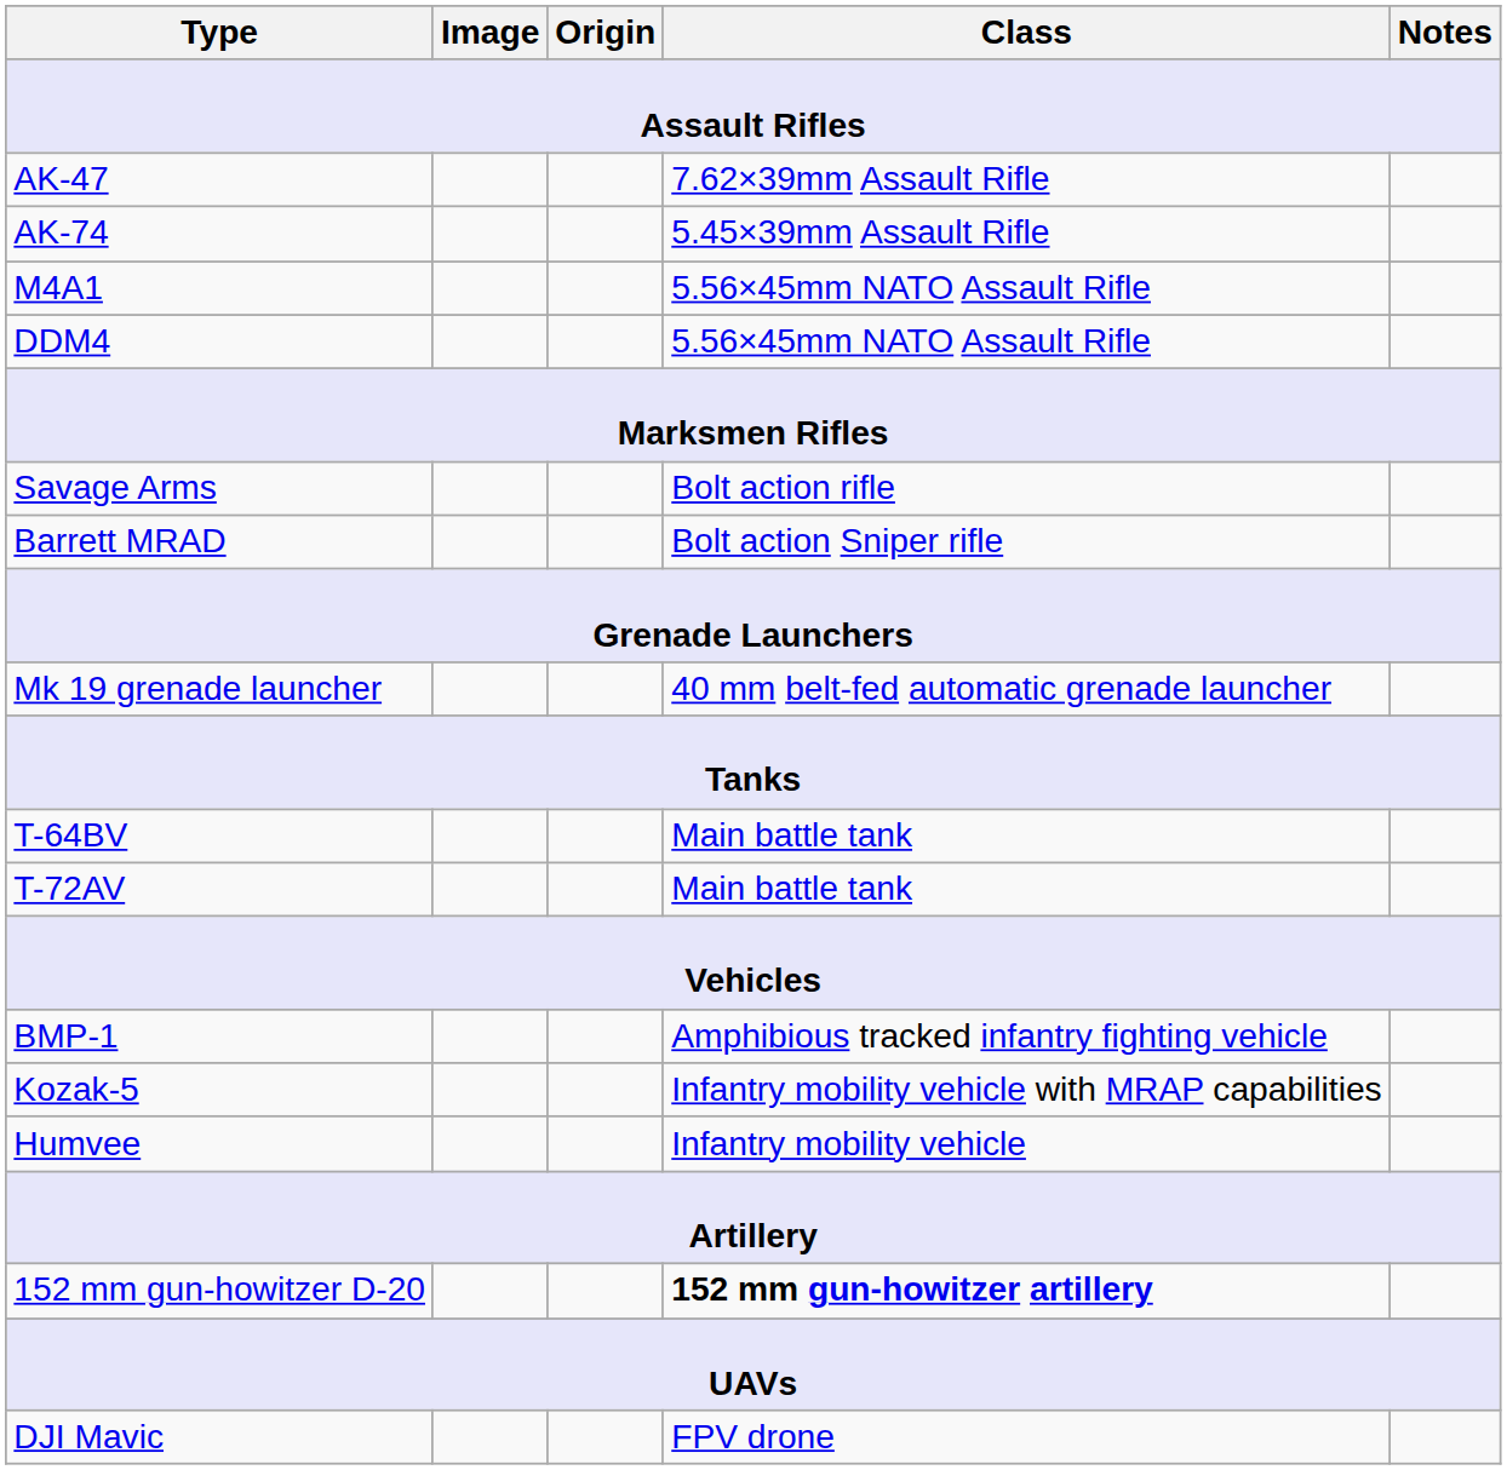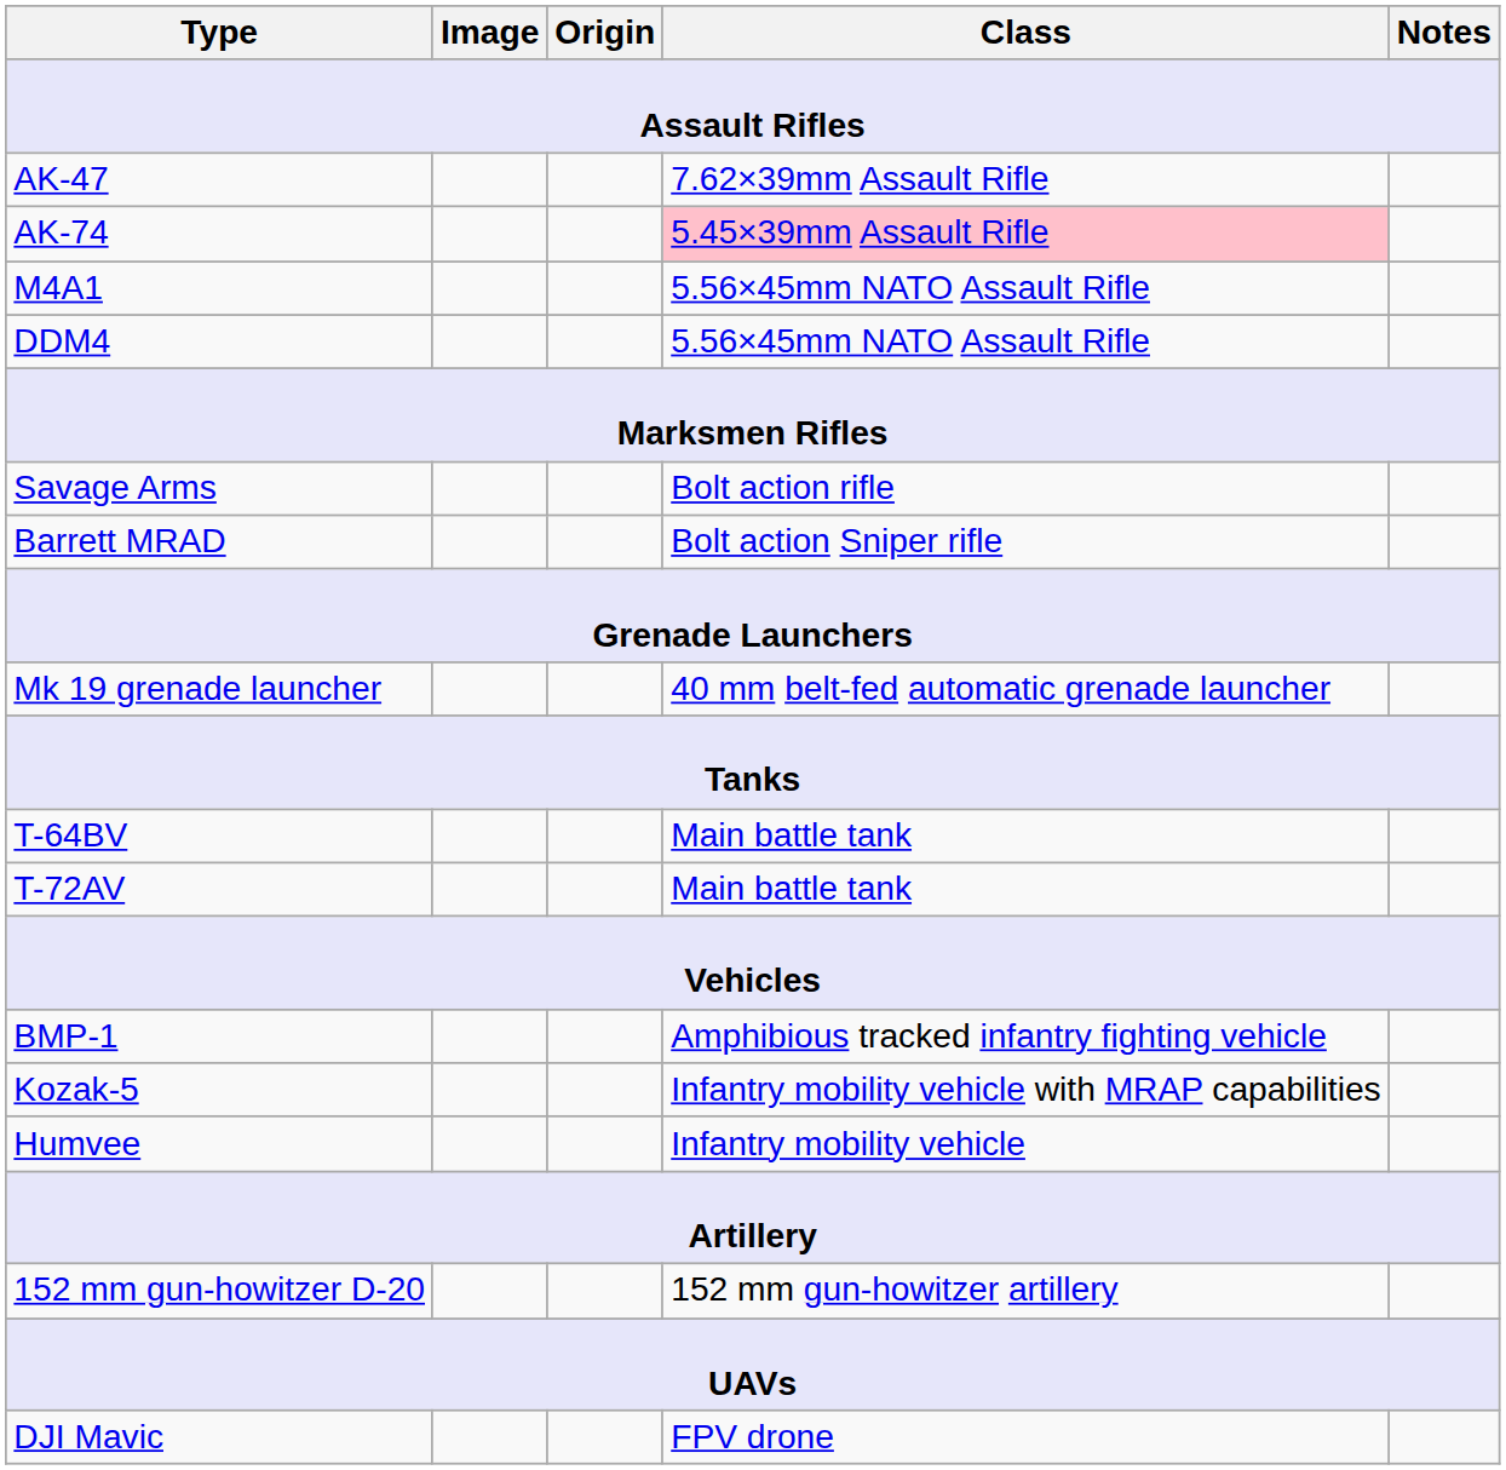AK-74 | Class: no background -> pink background
152 mm gun-howitzer D-20 | Class: bold -> normal
